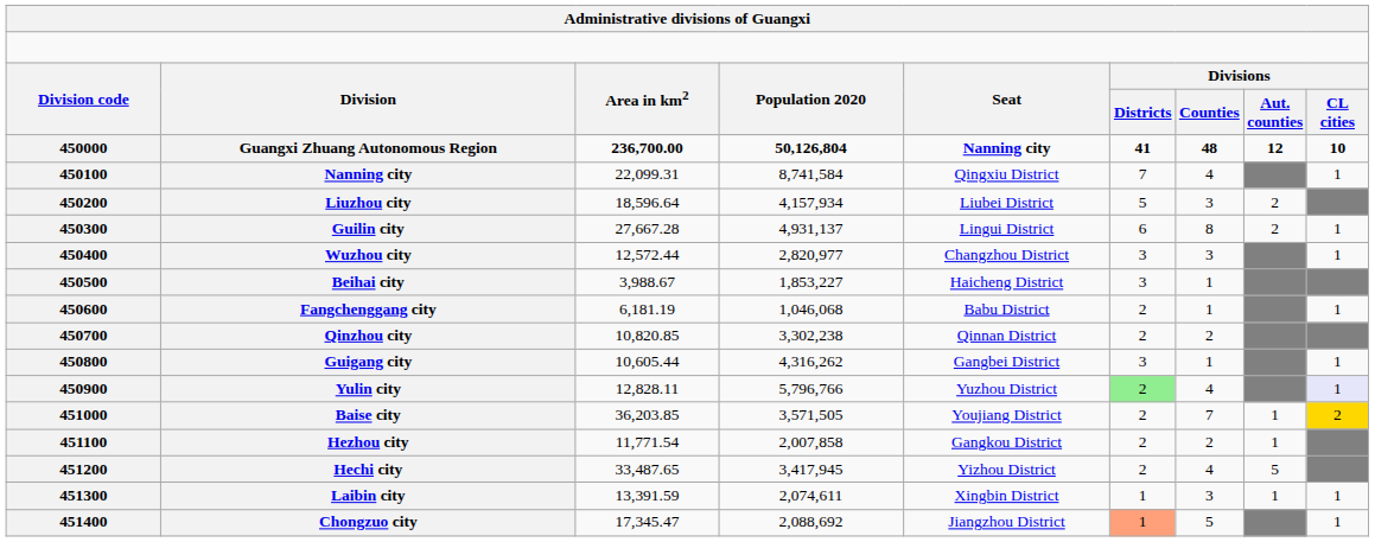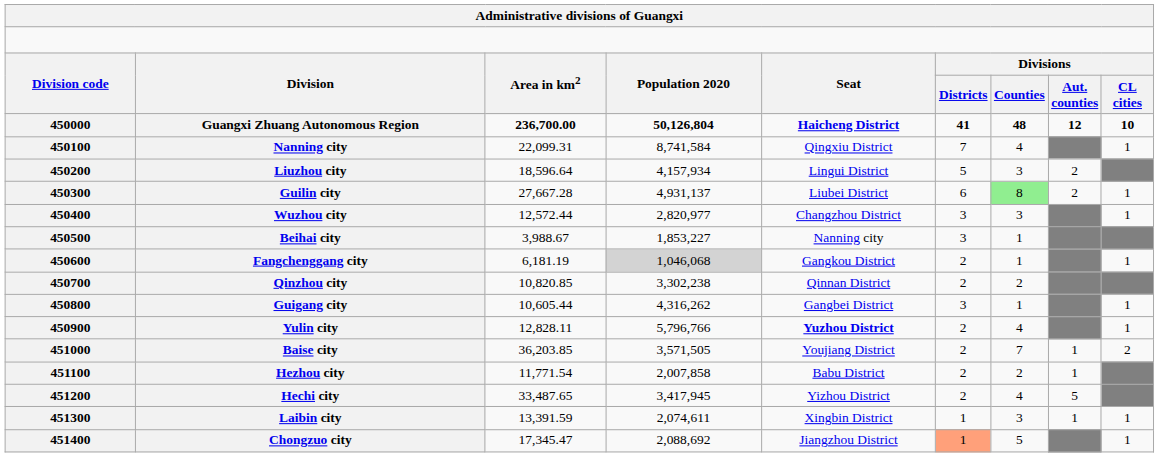Guangxi Zhuang Autonomous Region | column 5: Nanning city -> Haicheng District
Liuzhou city | column 5: Liubei District -> Lingui District
Guilin city | column 5: Lingui District -> Liubei District
Guilin city | column 7: no background -> lightgreen background
Beihai city | column 5: Haicheng District -> Nanning city
Fangchenggang city | column 4: no background -> lightgrey background
Fangchenggang city | column 5: Babu District -> Gangkou District
Yulin city | column 5: normal -> bold
Yulin city | column 6: lightgreen background -> no background
Yulin city | column 9: lavender background -> no background
Baise city | column 9: gold background -> no background
Hezhou city | column 5: Gangkou District -> Babu District
